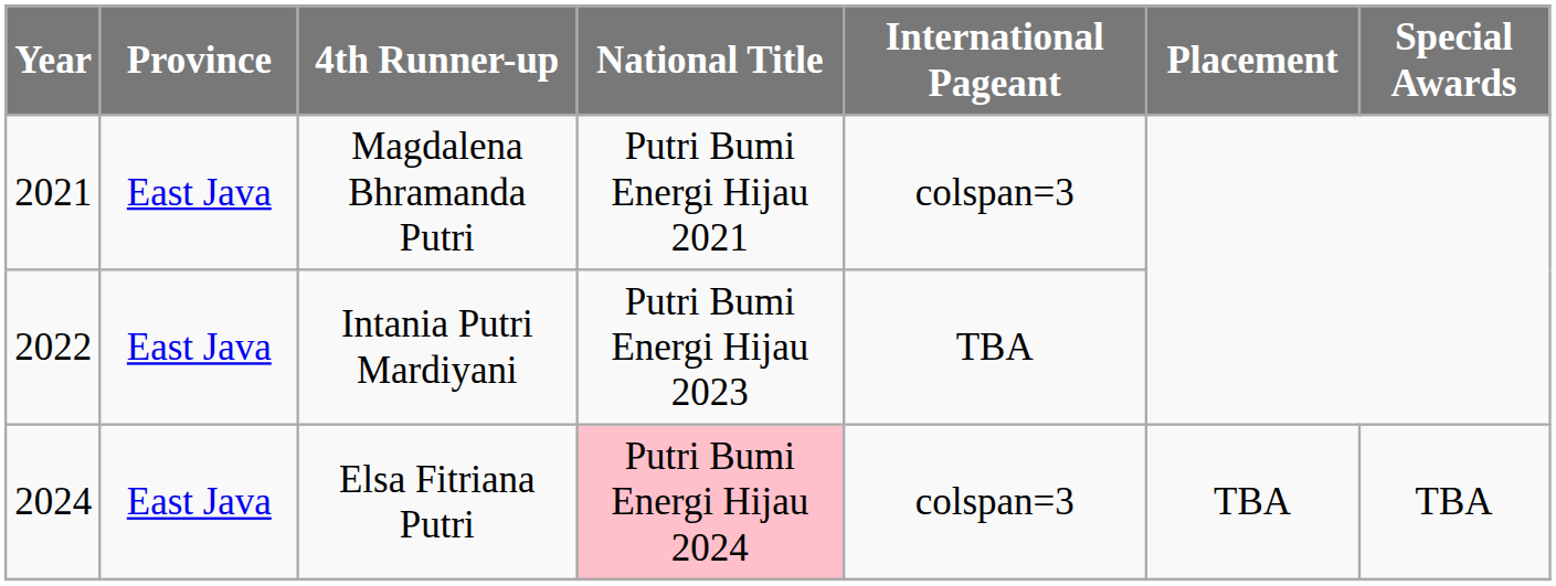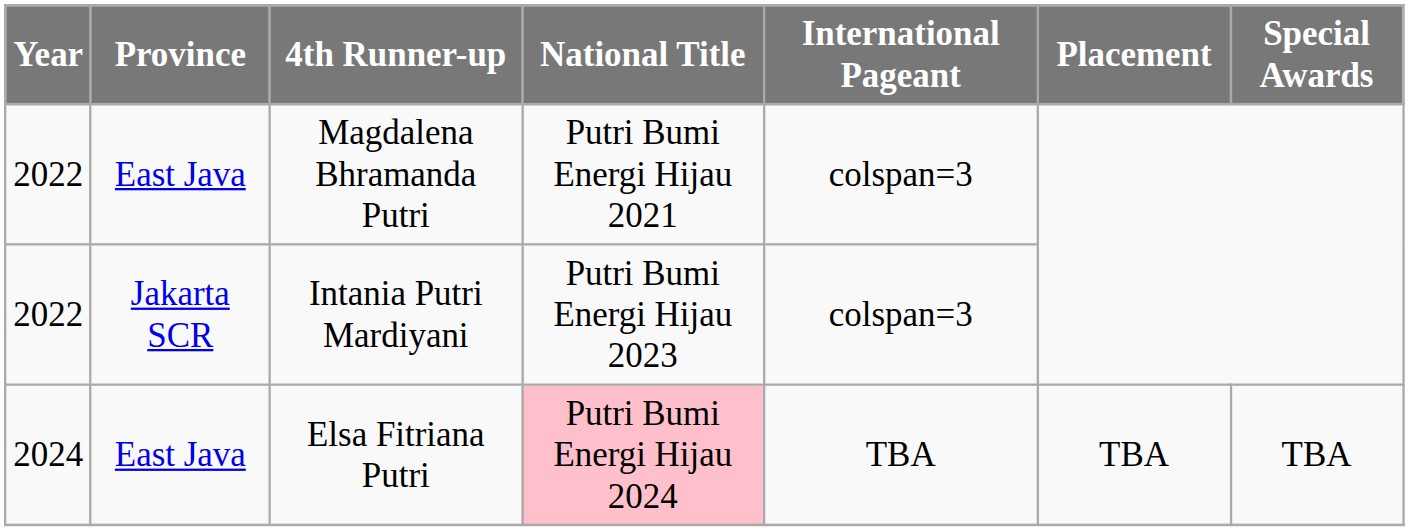Magdalena Bhramanda Putri | Year: 2021 -> 2022
Intania Putri Mardiyani | Province: East Java -> Jakarta SCR
Intania Putri Mardiyani | International Pageant: TBA -> colspan=3
Elsa Fitriana Putri | International Pageant: colspan=3 -> TBA
